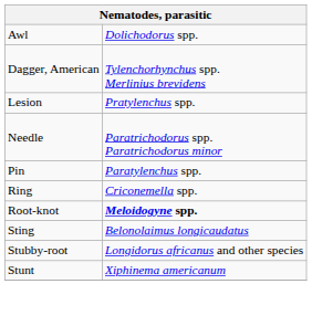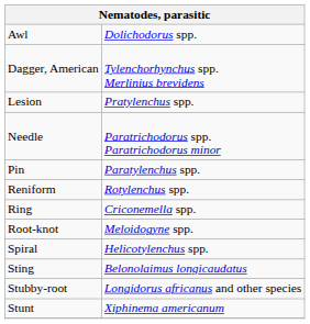+ row: Reniform | Rotylenchus spp.
Root-knot | column 2: bold -> normal
+ row: Spiral | Helicotylenchus spp.
